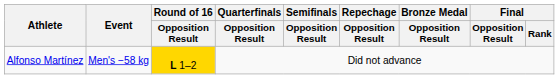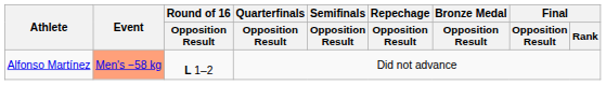Alfonso Martínez | Event: no background -> lightsalmon background
Alfonso Martínez | Round of 16 / Opposition Result: gold background -> no background
